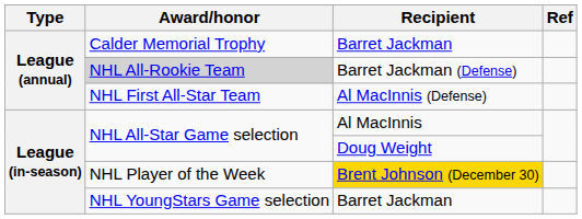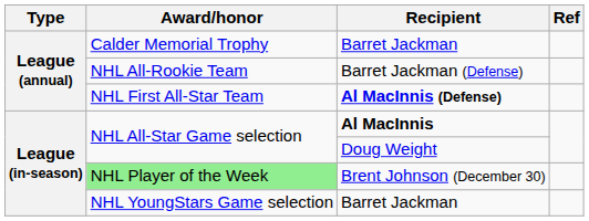NHL All-Rookie Team | Award/honor: lightgrey background -> no background
NHL First All-Star Team | Recipient: normal -> bold
NHL All-Star Game selection / Al MacInnis | Recipient: normal -> bold
NHL Player of the Week | Award/honor: no background -> lightgreen background
NHL Player of the Week | Recipient: gold background -> no background
